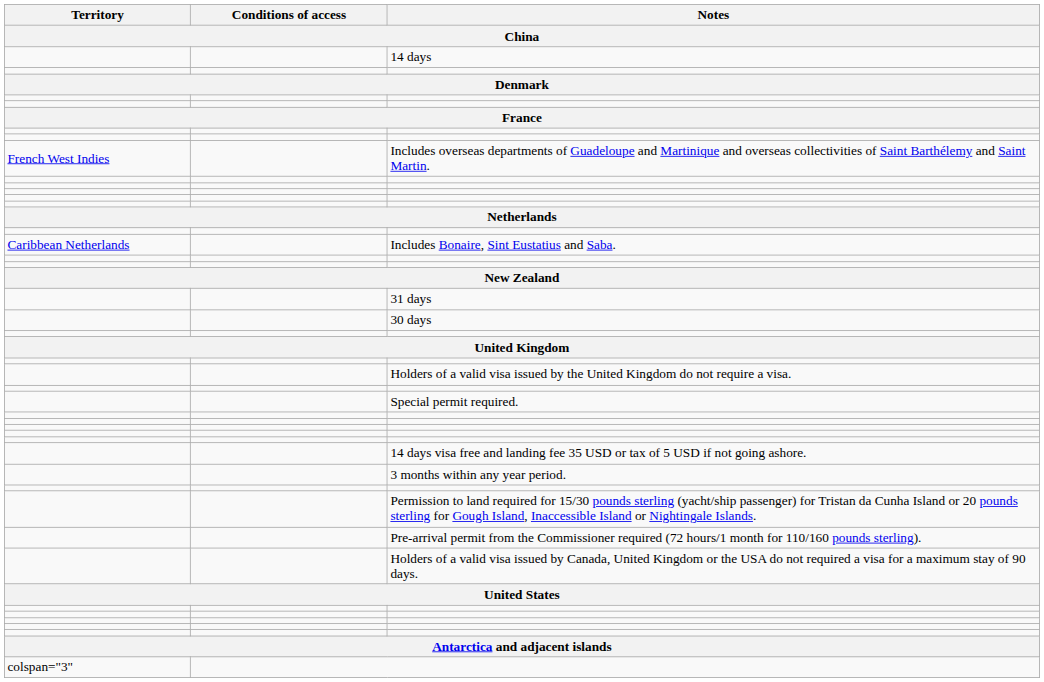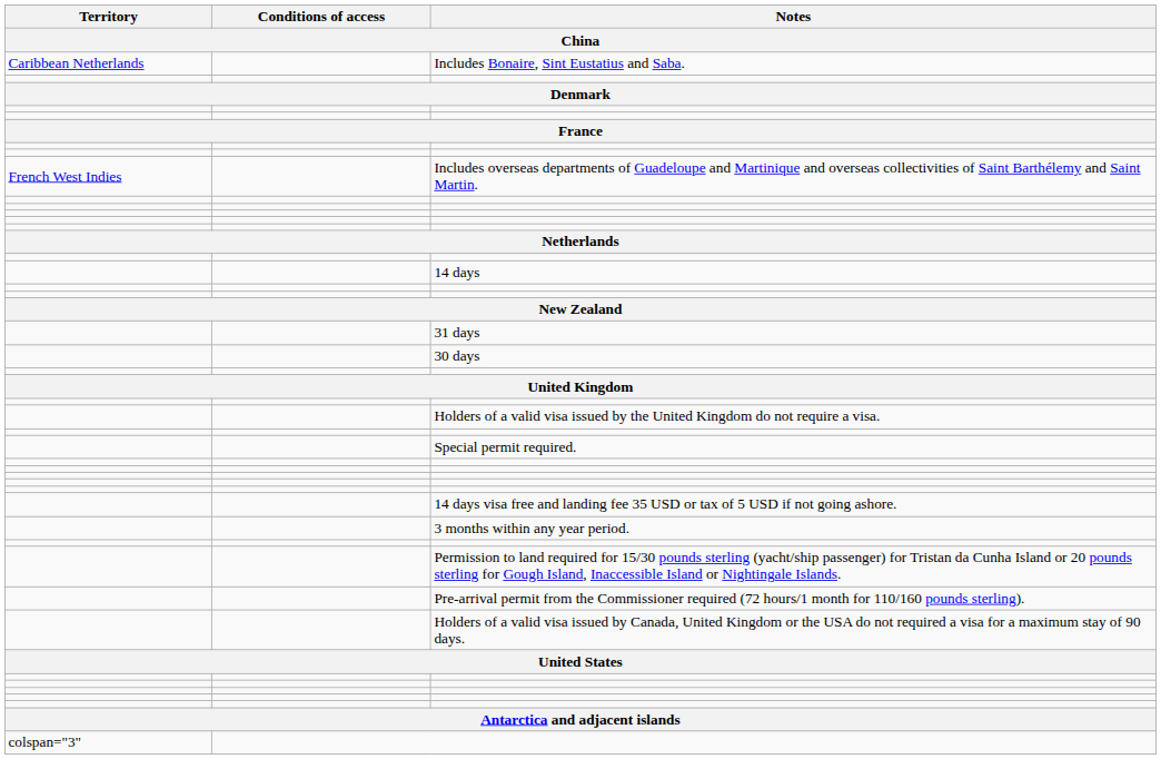rows swapped: 14 days <-> Includes Bonaire, Sint Eustatius and Saba.
